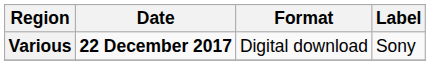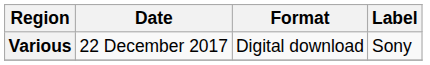Various | Date: bold -> normal
